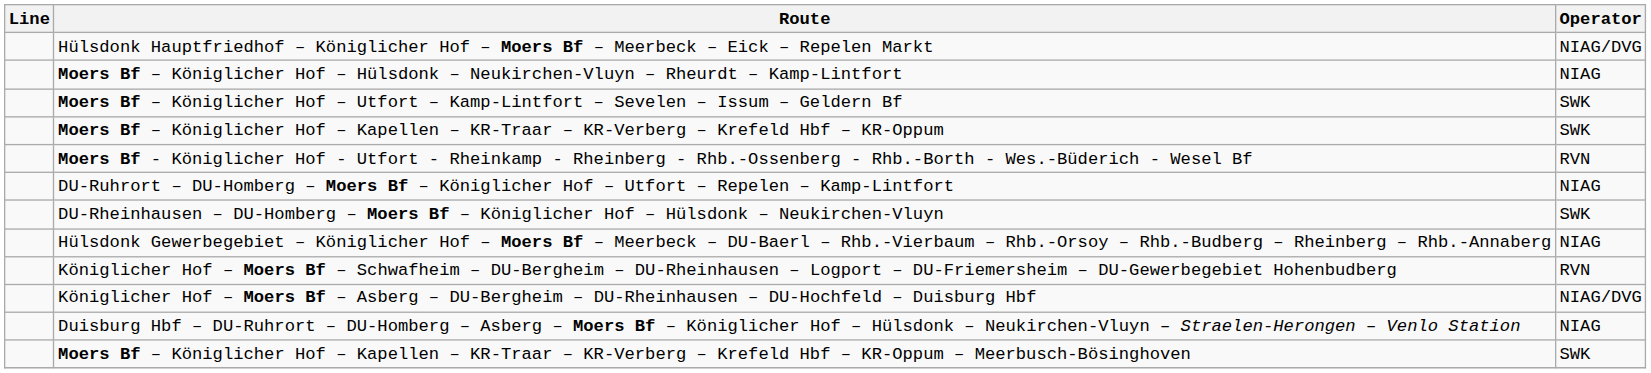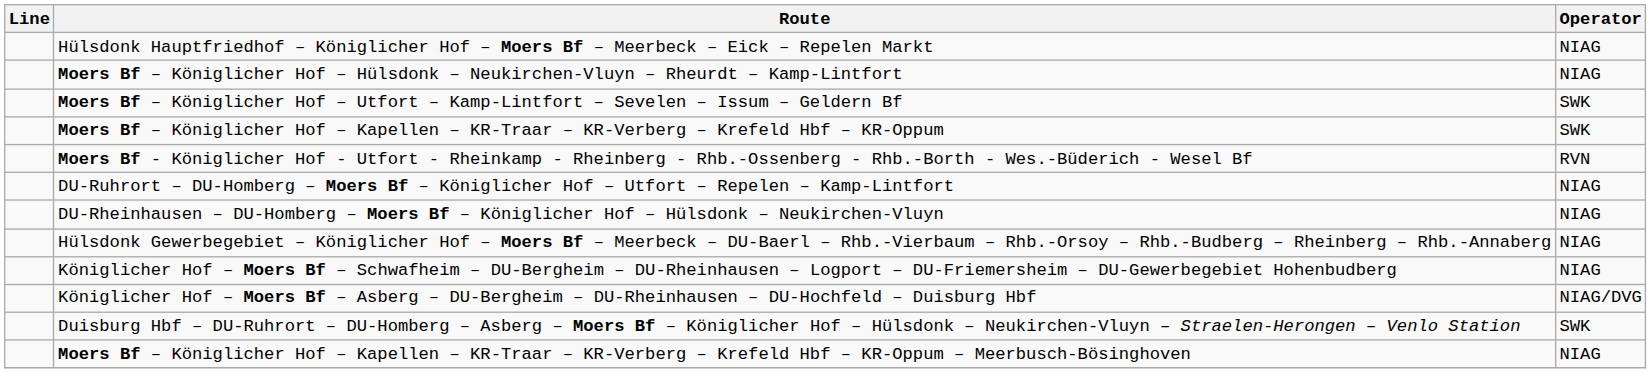row 2 | Operator: NIAG/DVG -> NIAG
row 8 | Operator: SWK -> NIAG
row 10 | Operator: RVN -> NIAG
row 12 | Operator: NIAG -> SWK
row 13 | Operator: SWK -> NIAG
